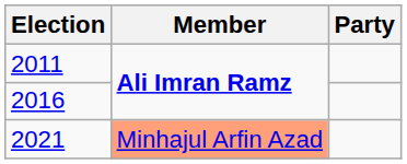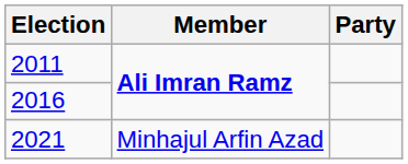2021 | Member: lightsalmon background -> no background
